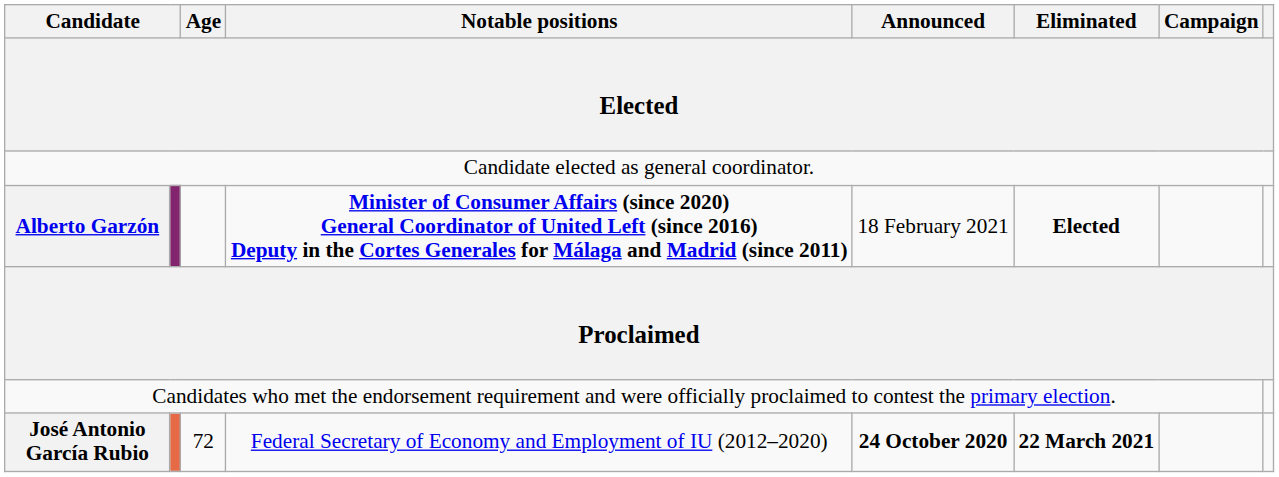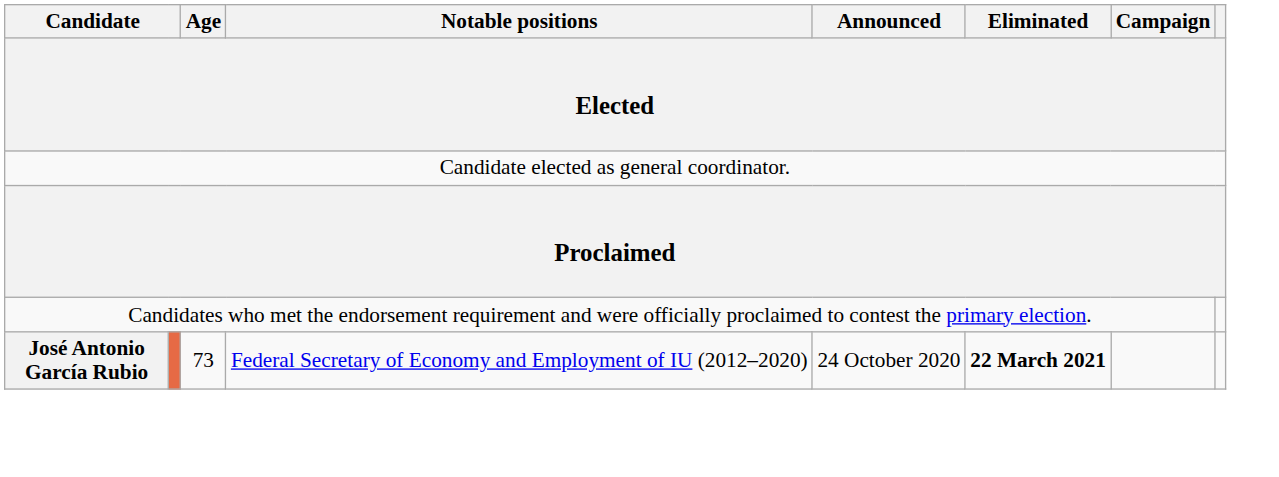- row: Alberto Garzón | Minister of Consumer Affairs (since 2020) General Coordinator of United Left (since 2016) Deputy in the Cortes Generales for Málaga and Madrid (since 2011) | 18 February 2021 | Elected
José Antonio García Rubio | Age: 72 -> 73
José Antonio García Rubio | Announced: bold -> normal
